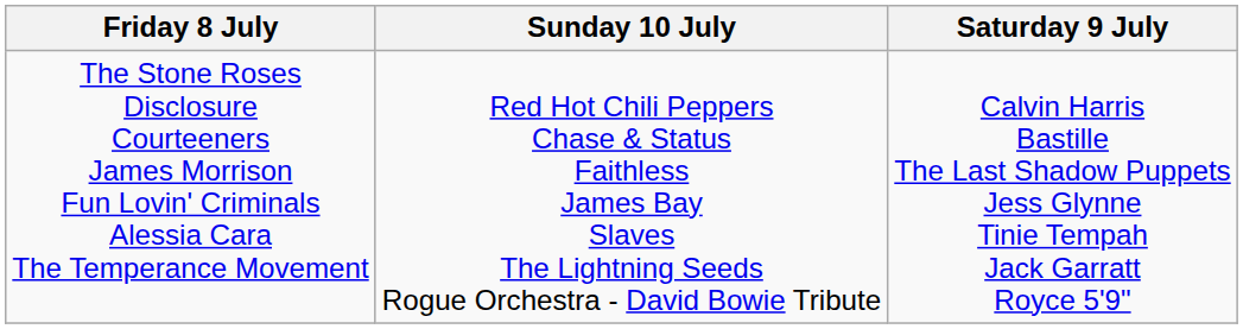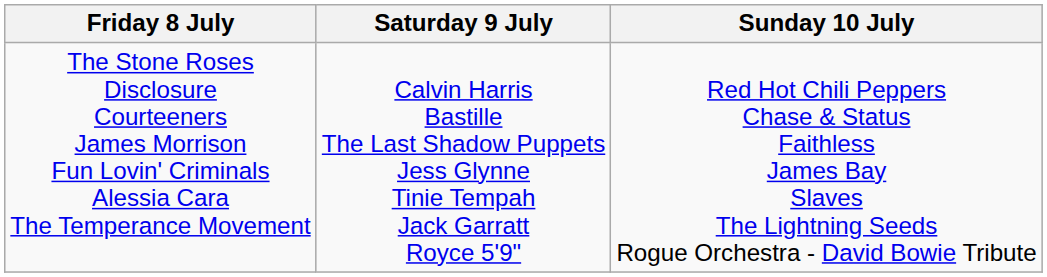columns swapped: Saturday 9 July <-> Sunday 10 July
